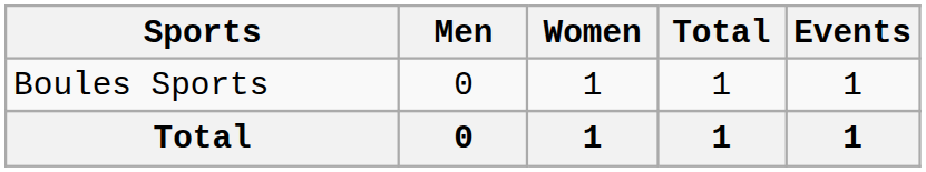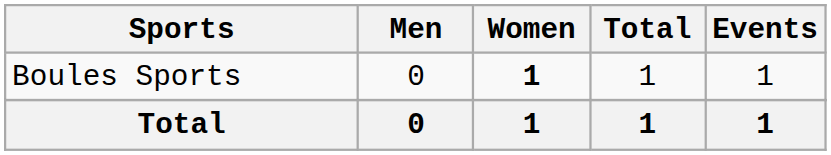Boules Sports | Women: normal -> bold
